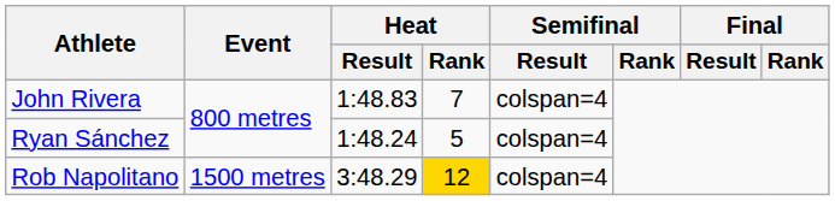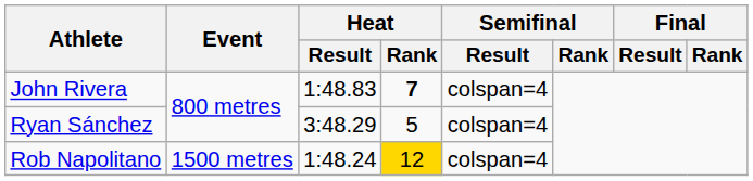John Rivera | Heat / Rank: normal -> bold
Ryan Sánchez | Heat / Result: 1:48.24 -> 3:48.29
Rob Napolitano | Heat / Result: 3:48.29 -> 1:48.24
